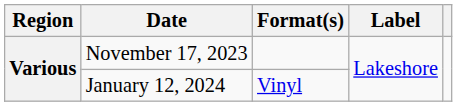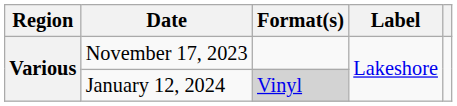January 12, 2024 | Format(s): no background -> lightgrey background
